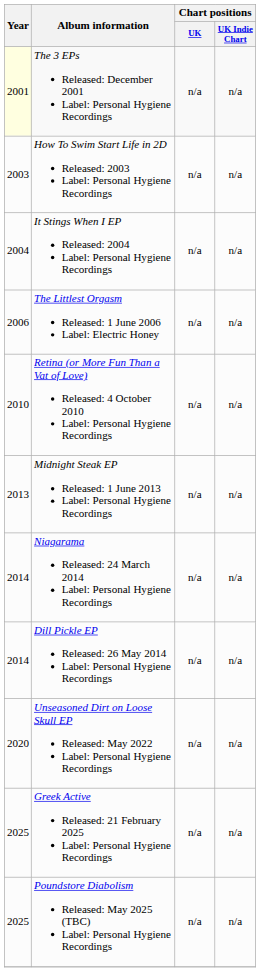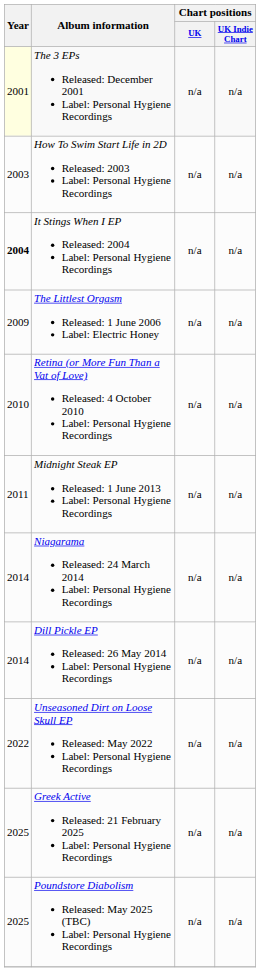row 5 | Year: normal -> bold
row 6 | Year: 2006 -> 2009
row 8 | Year: 2013 -> 2011
row 11 | Year: 2020 -> 2022
